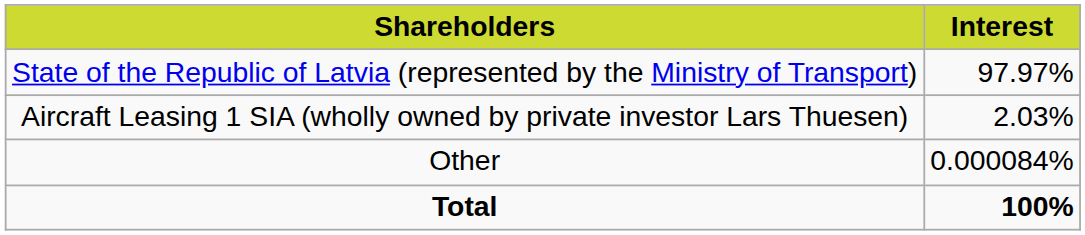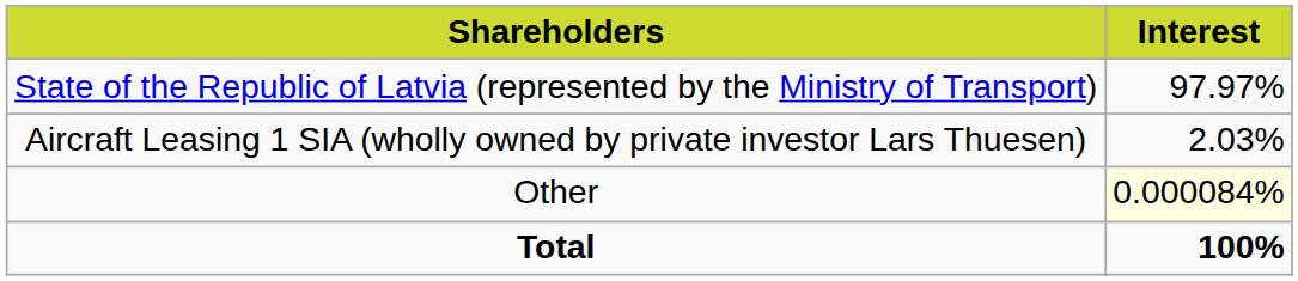Other | Interest: no background -> lightyellow background
